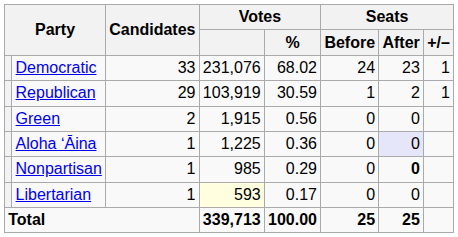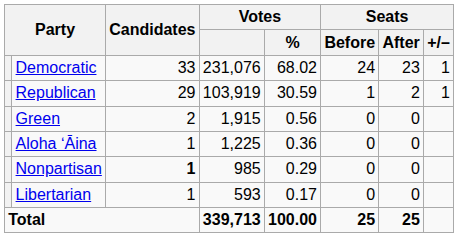Aloha ʻĀina | Seats / After: lavender background -> no background
Nonpartisan | Candidates: normal -> bold
Nonpartisan | Seats / After: bold -> normal
Libertarian | Votes: lightyellow background -> no background
